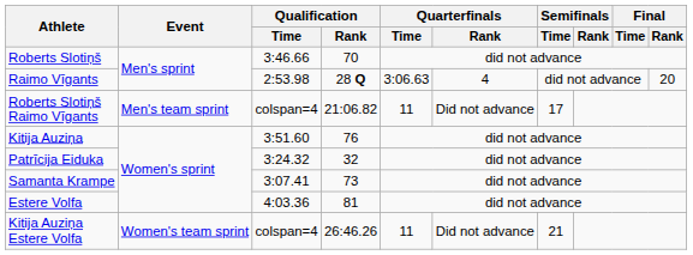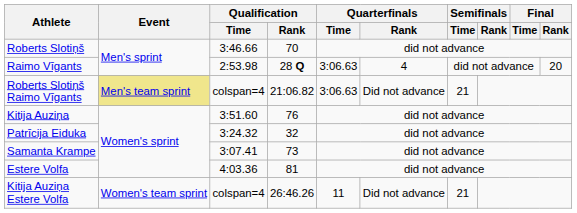Roberts Slotiņš Raimo Vīgants | Event: no background -> khaki background
Roberts Slotiņš Raimo Vīgants | Quarterfinals / Time: 11 -> 3:06.63
Roberts Slotiņš Raimo Vīgants | Semifinals / Time: 17 -> 21
